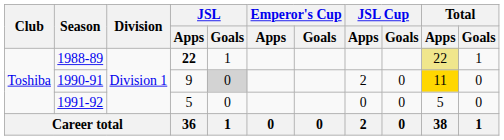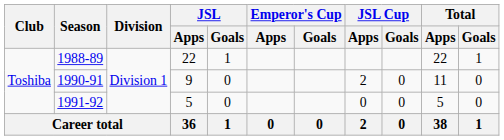1988-89 | JSL / Apps: bold -> normal
1988-89 | Total / Apps: khaki background -> no background
1990-91 | JSL / Goals: lightgrey background -> no background
1990-91 | Total / Apps: gold background -> no background
